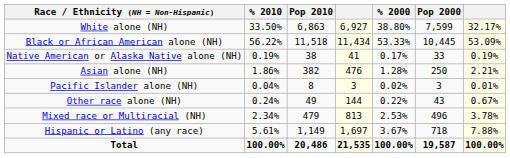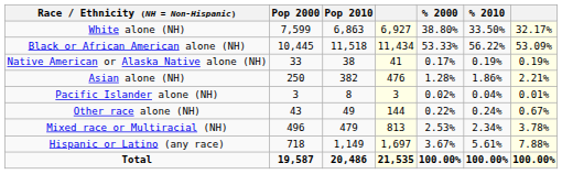columns swapped: Pop 2000 <-> % 2010
